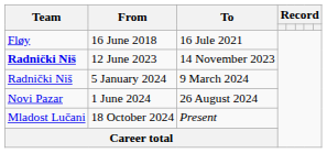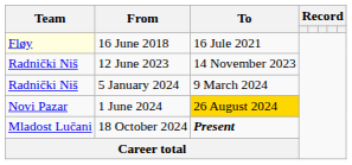16 June 2018 | Team: no background -> lightyellow background
12 June 2023 | Team: bold -> normal
1 June 2024 | To: no background -> gold background
18 October 2024 | To: normal -> bold
